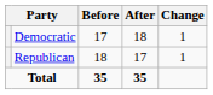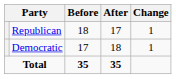rows swapped: Democratic <-> Republican
